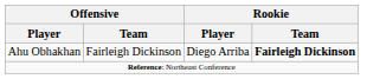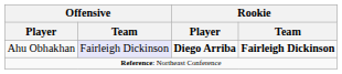Ahu Obhakhan | Offensive / Team: no background -> lavender background
Ahu Obhakhan | Rookie / Player: normal -> bold
